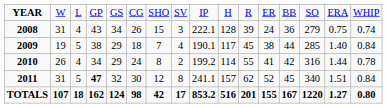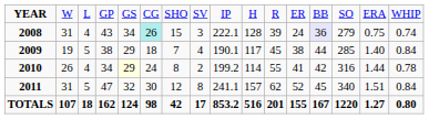2008 | column 6: no background -> paleturquoise background
2008 | column 13: no background -> lavender background
2010 | column 5: no background -> lightyellow background
2011 | column 4: bold -> normal
